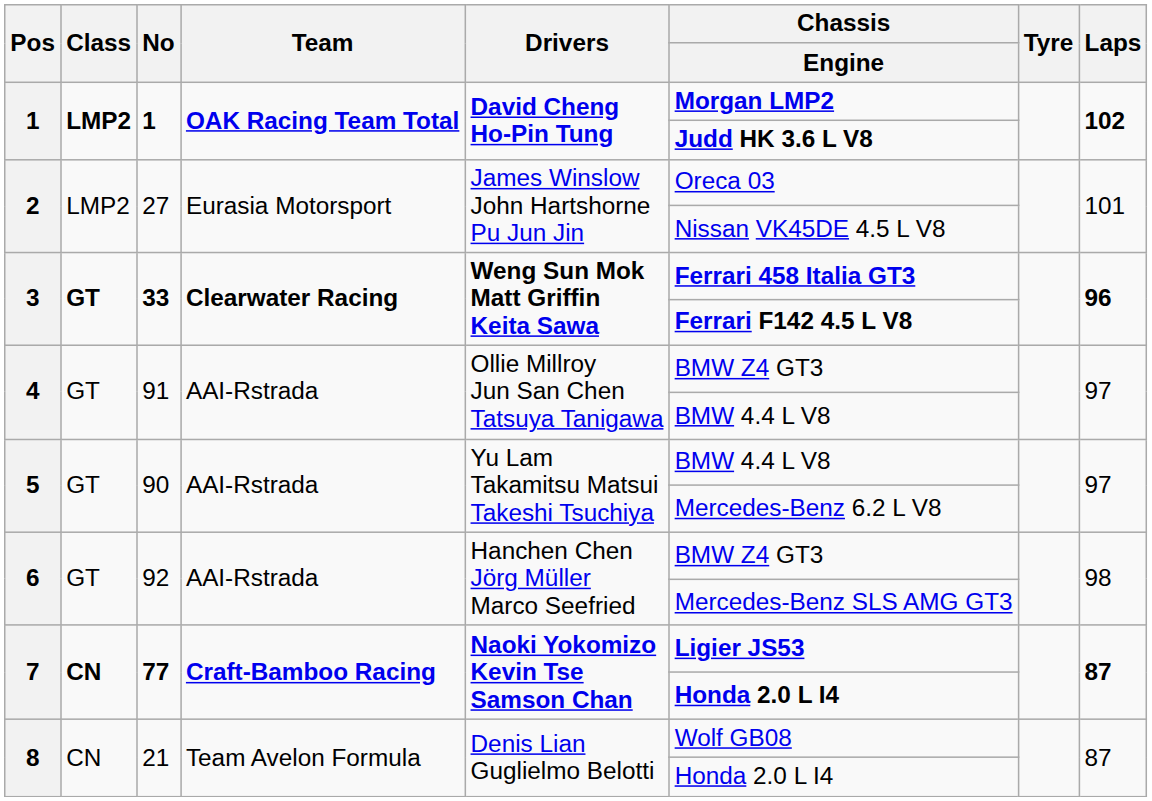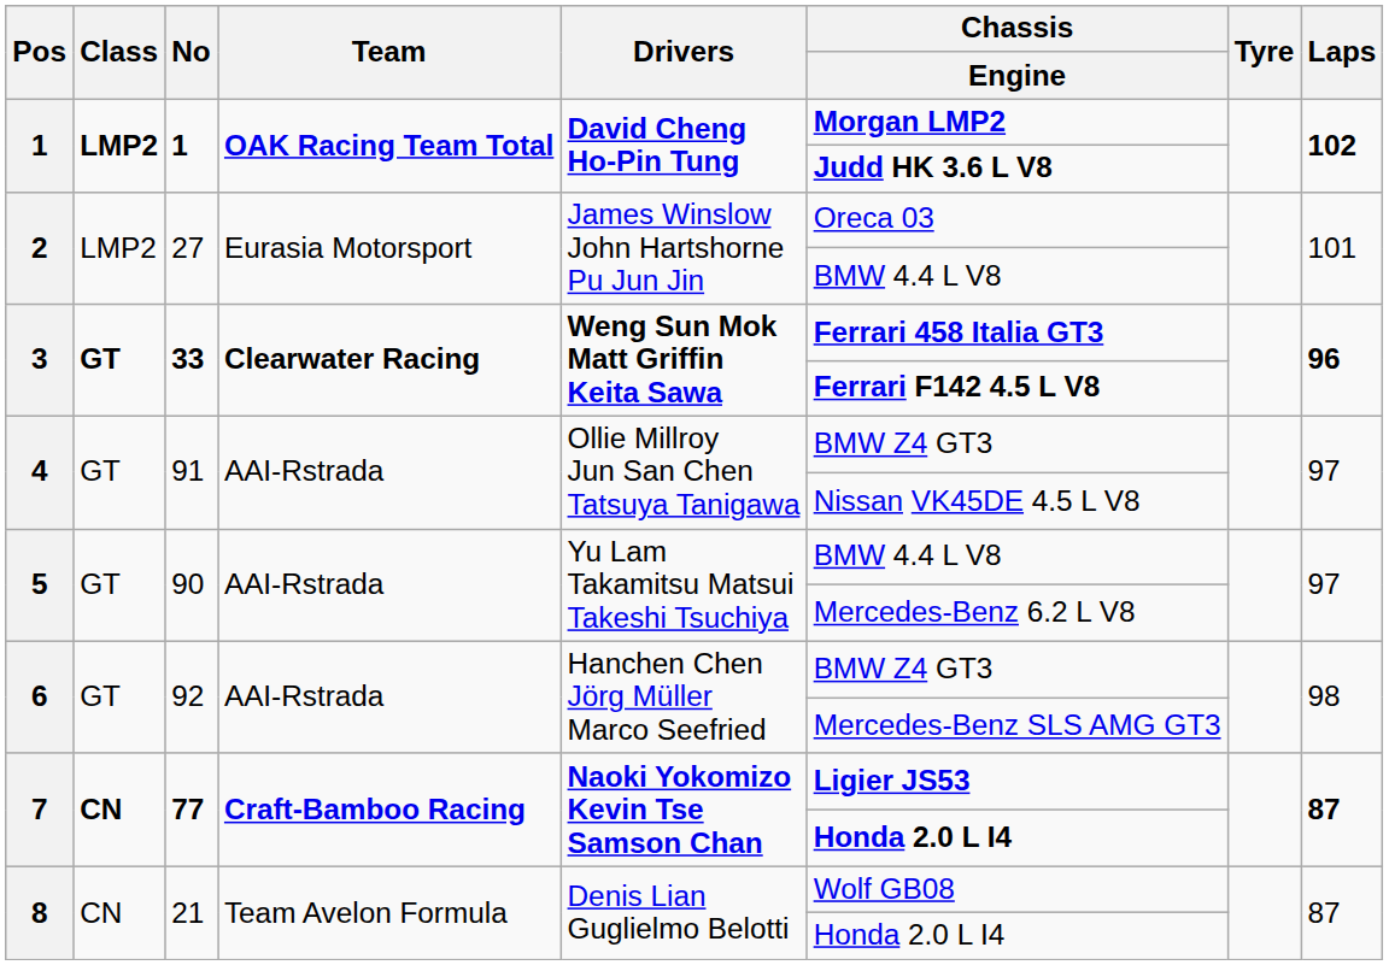row 6 | Chassis / Engine: Nissan VK45DE 4.5 L V8 -> BMW 4.4 L V8
row 10 | Chassis / Engine: BMW 4.4 L V8 -> Nissan VK45DE 4.5 L V8
